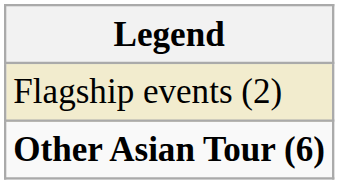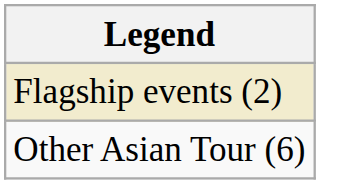row 3 | column 1: bold -> normal
